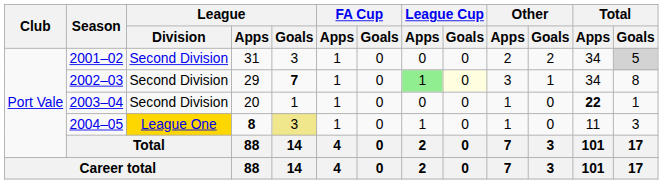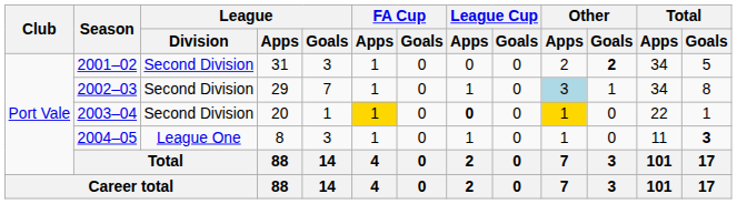2001–02 | Other / Goals: normal -> bold
2001–02 | Total / Goals: lightgrey background -> no background
2002–03 | League / Goals: bold -> normal
2002–03 | League Cup / Apps: lightgreen background -> no background
2002–03 | League Cup / Goals: lightyellow background -> no background
2002–03 | Other / Apps: no background -> lightblue background
2003–04 | FA Cup / Apps: no background -> gold background
2003–04 | League Cup / Apps: normal -> bold
2003–04 | Other / Apps: no background -> gold background
2003–04 | Total / Apps: bold -> normal
2004–05 | League / Division: gold background -> no background
2004–05 | League / Apps: bold -> normal
2004–05 | League / Goals: khaki background -> no background
2004–05 | Total / Goals: normal -> bold
